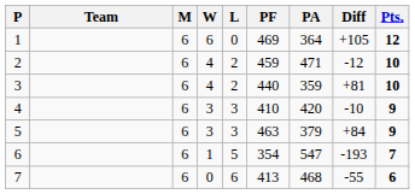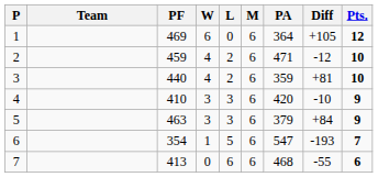columns swapped: M <-> PF
